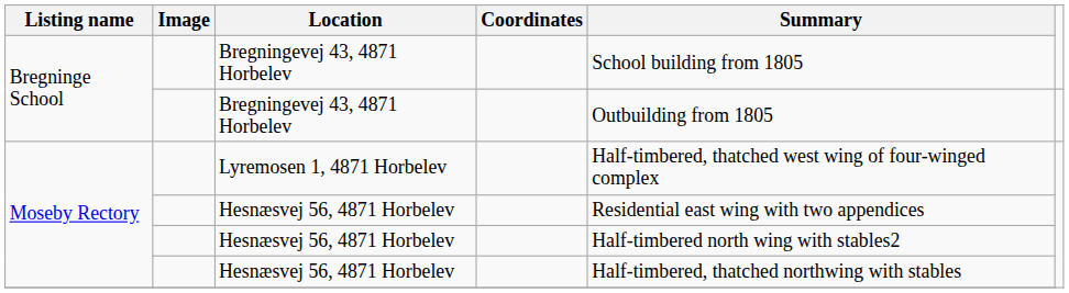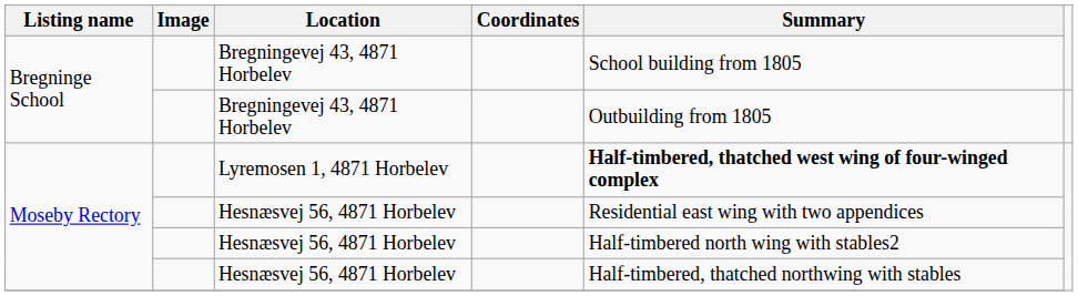Lyremosen 1, 4871 Horbelev | Summary: normal -> bold
